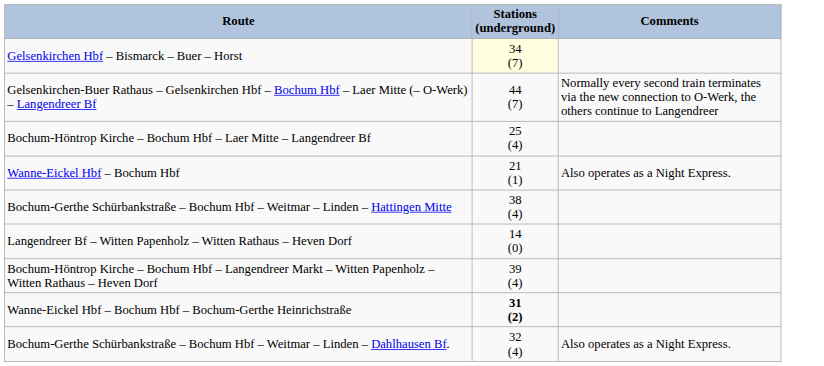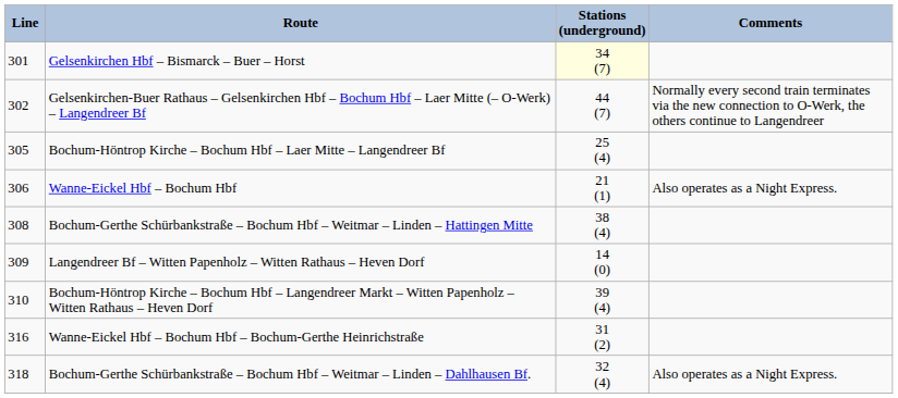+ column: Line | 301 | 302 | 305 | 306 | 308 | 309 | 310 | 316 | 318
Wanne-Eickel Hbf – Bochum Hbf – Bochum-Gerthe Heinrichstraße | Stations (underground): bold -> normal
